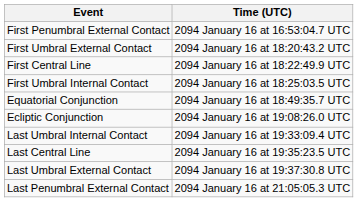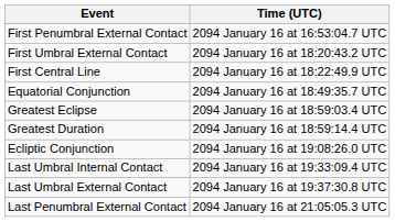- row: First Umbral Internal Contact | 2094 January 16 at 18:25:03.5 UTC
+ row: Greatest Eclipse | 2094 January 16 at 18:59:03.4 UTC
+ row: Greatest Duration | 2094 January 16 at 18:59:14.4 UTC
- row: Last Central Line | 2094 January 16 at 19:35:23.5 UTC
